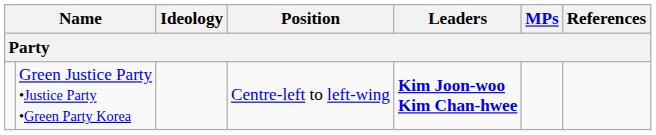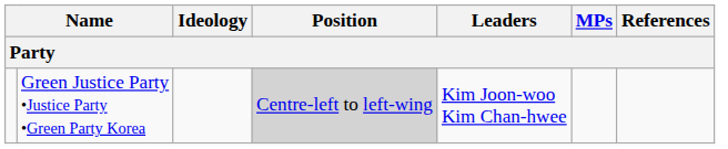Green Justice Party •Justice Party •Green Party Korea | Position: no background -> lightgrey background
Green Justice Party •Justice Party •Green Party Korea | Leaders: bold -> normal
